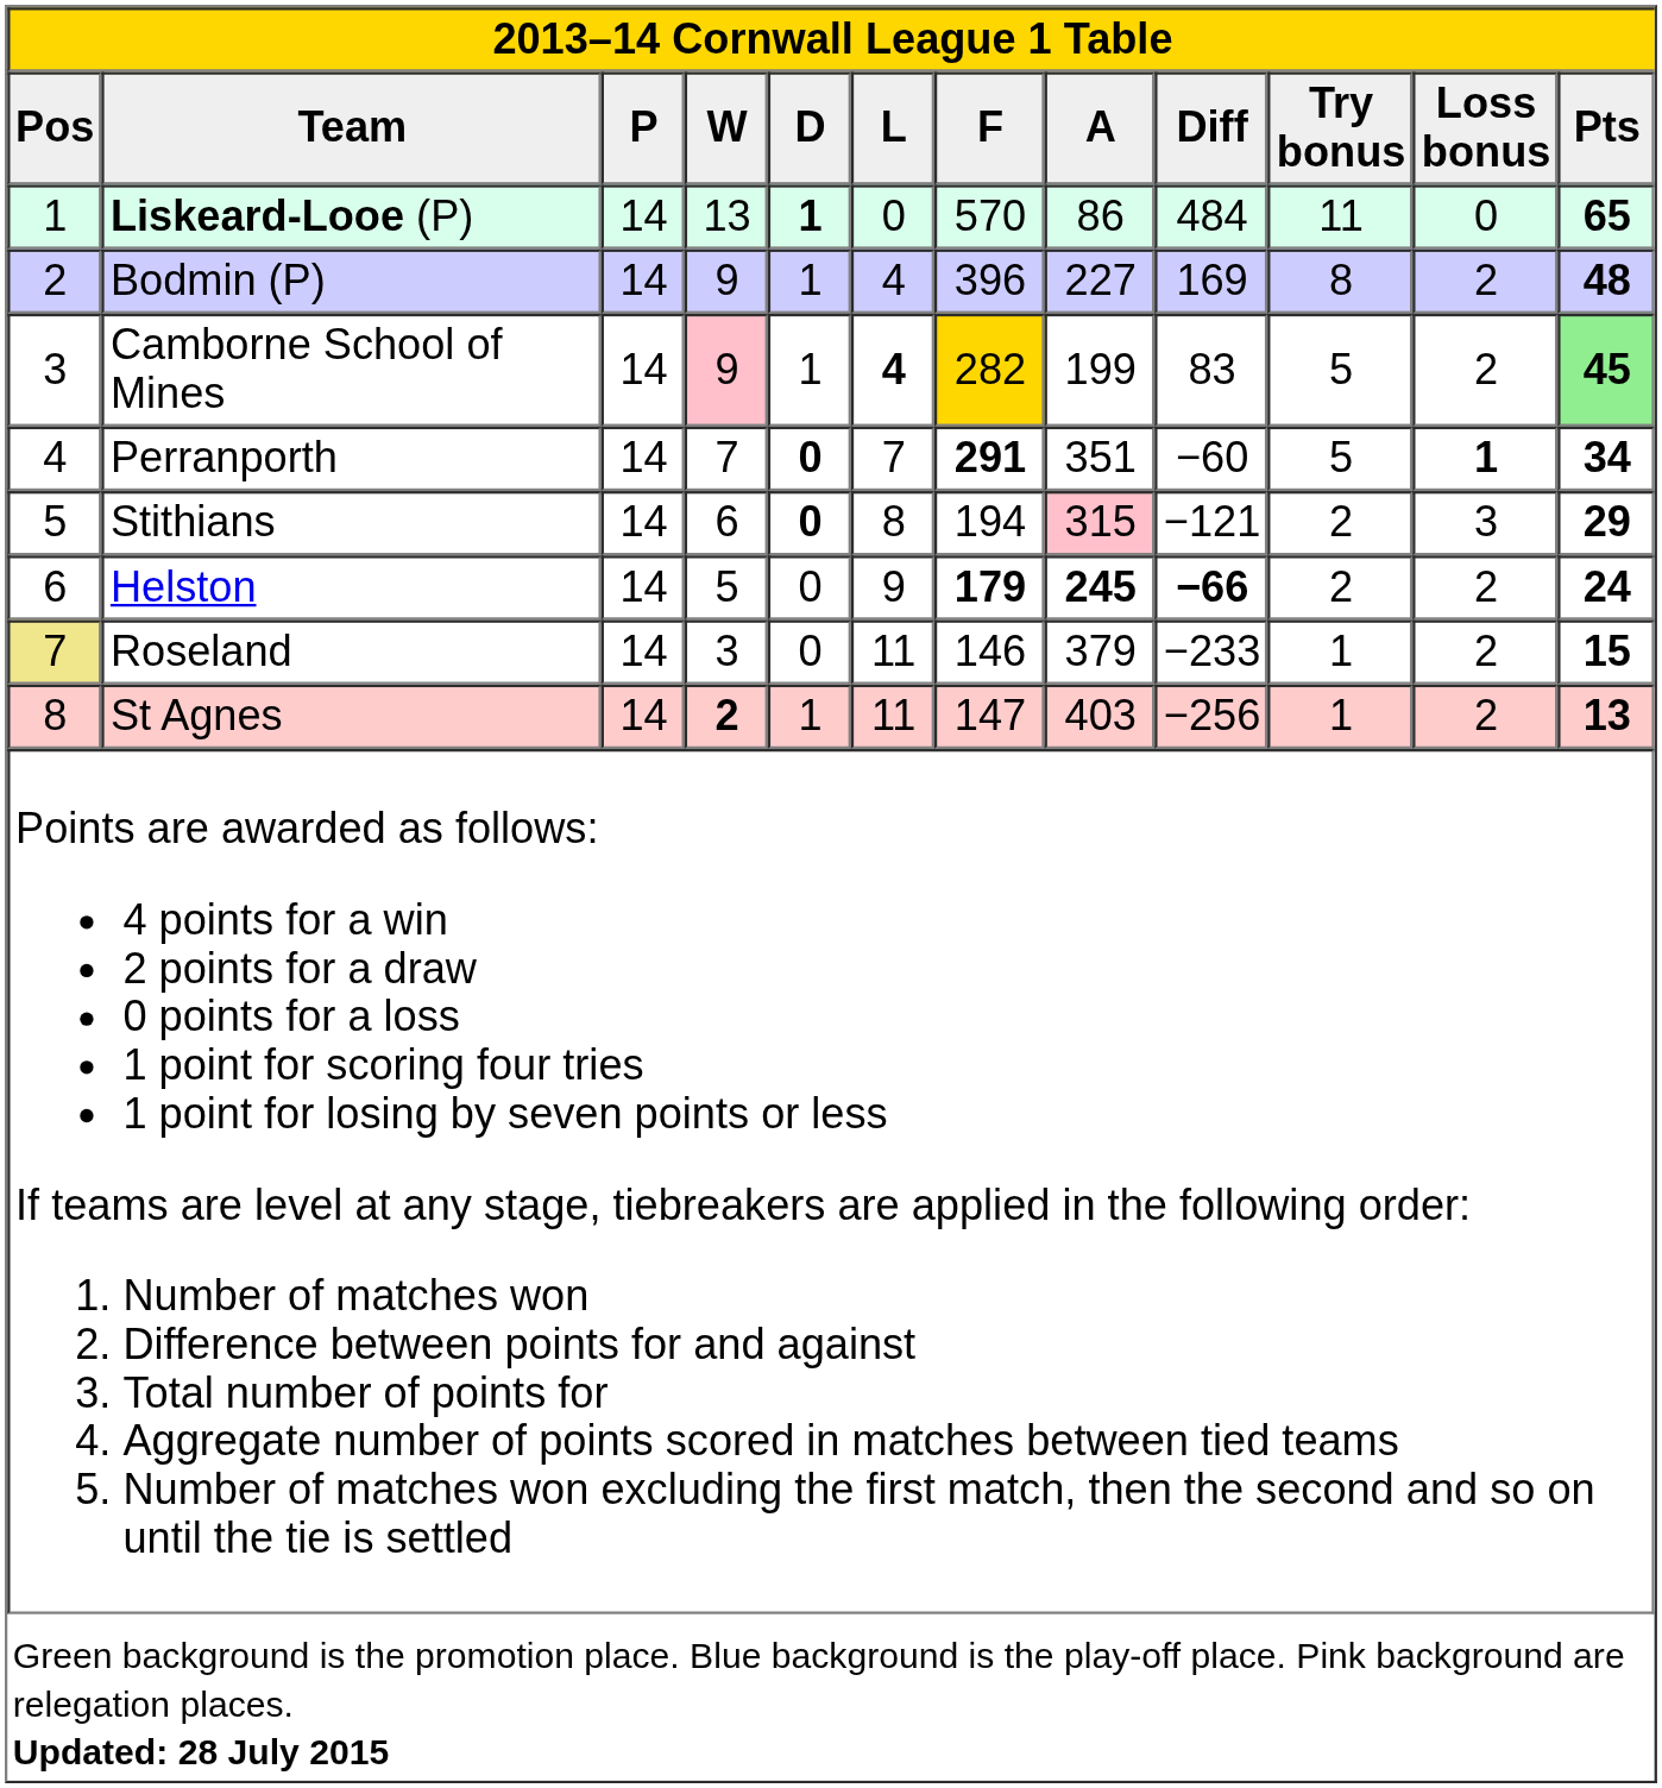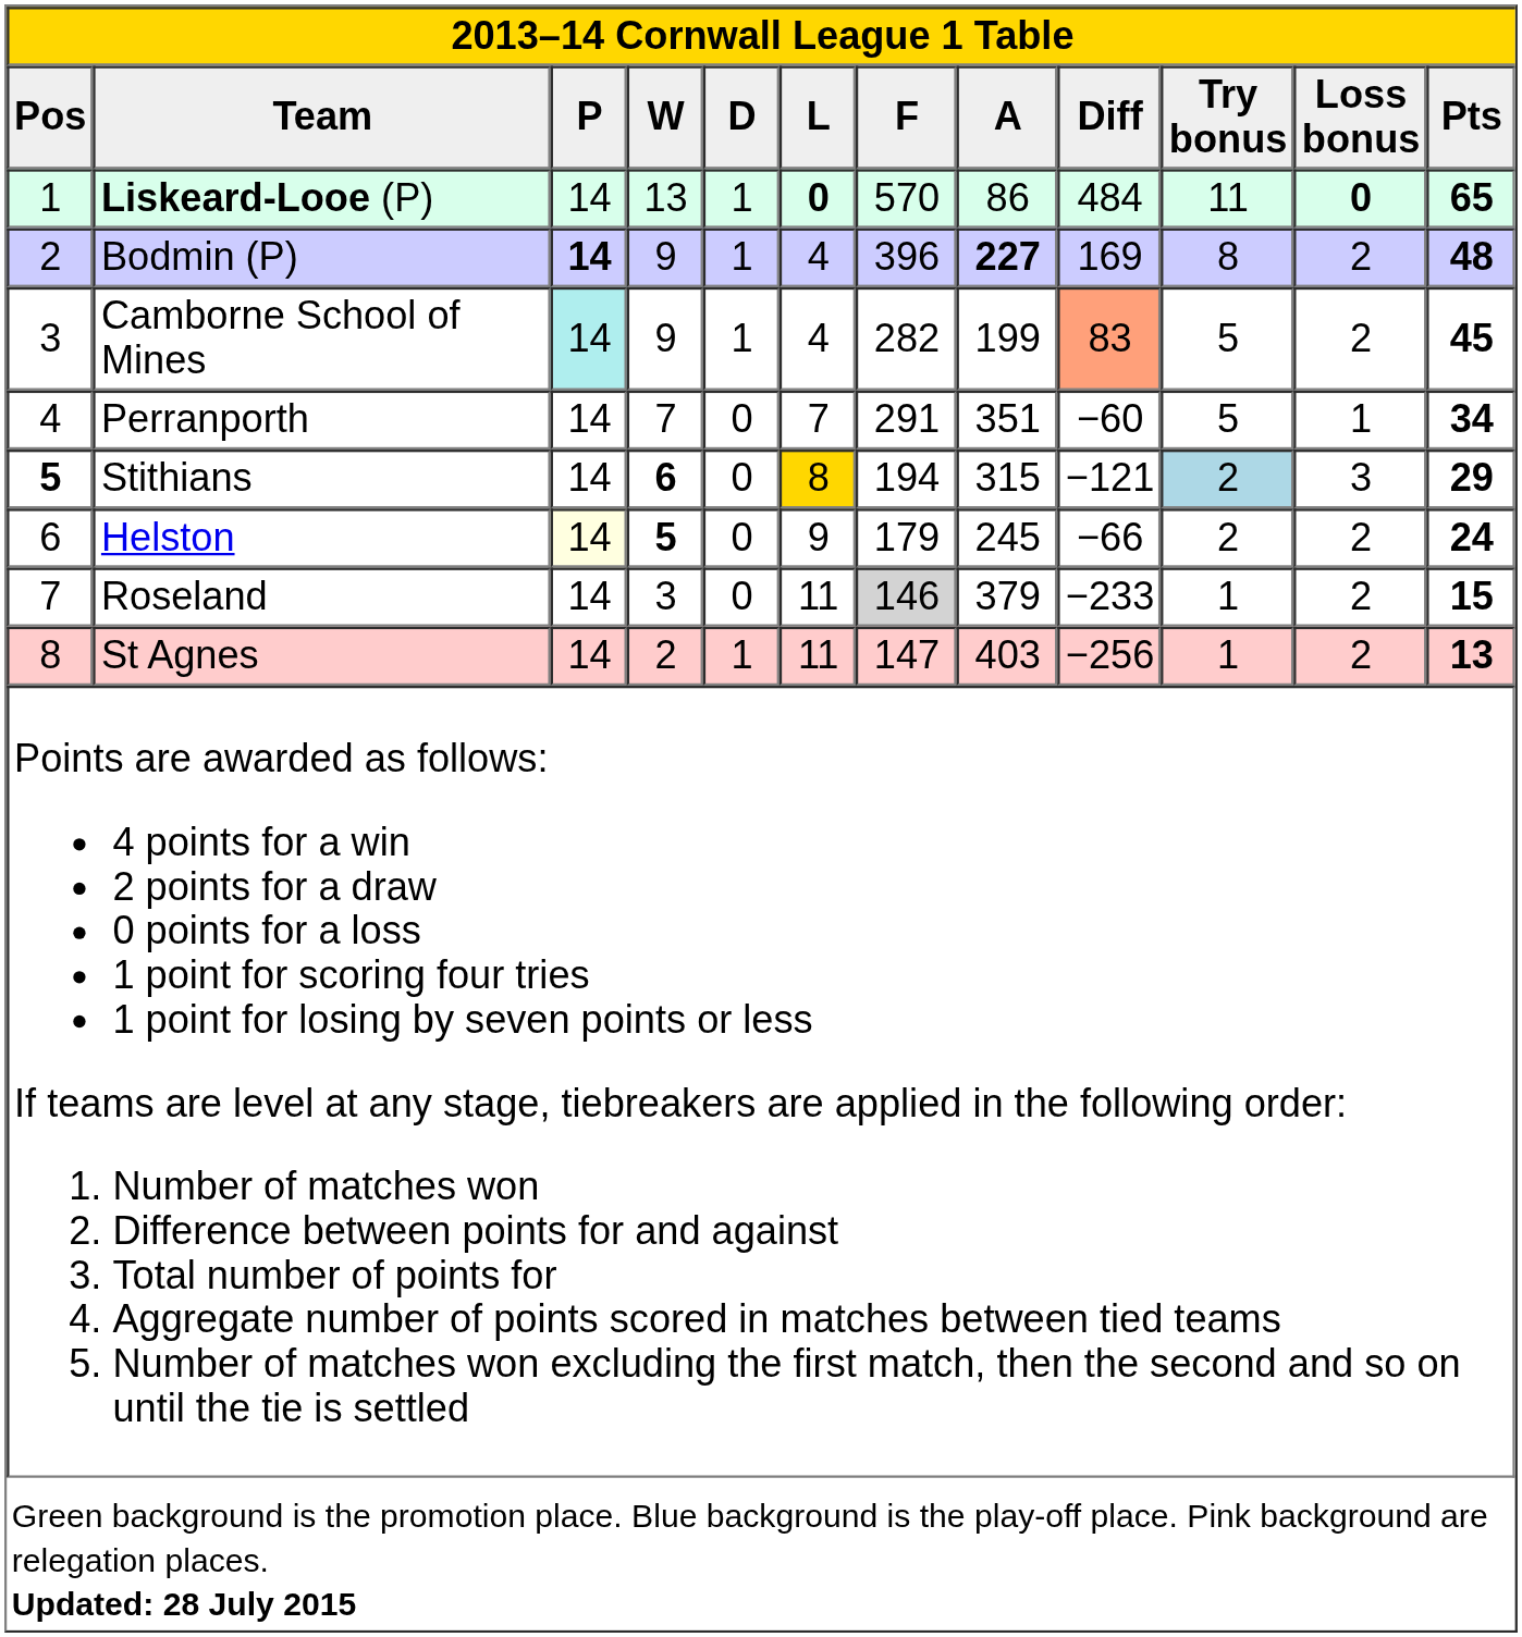Liskeard-Looe (P) | 2013–14 Cornwall League 1 Table / D: bold -> normal
Liskeard-Looe (P) | 2013–14 Cornwall League 1 Table / L: normal -> bold
Liskeard-Looe (P) | 2013–14 Cornwall League 1 Table / Loss bonus: normal -> bold
Bodmin (P) | 2013–14 Cornwall League 1 Table / P: normal -> bold
Bodmin (P) | 2013–14 Cornwall League 1 Table / A: normal -> bold
Camborne School of Mines | 2013–14 Cornwall League 1 Table / P: no background -> paleturquoise background
Camborne School of Mines | 2013–14 Cornwall League 1 Table / W: pink background -> no background
Camborne School of Mines | 2013–14 Cornwall League 1 Table / L: bold -> normal
Camborne School of Mines | 2013–14 Cornwall League 1 Table / F: gold background -> no background
Camborne School of Mines | 2013–14 Cornwall League 1 Table / Diff: no background -> lightsalmon background
Camborne School of Mines | 2013–14 Cornwall League 1 Table / Pts: lightgreen background -> no background
Perranporth | 2013–14 Cornwall League 1 Table / D: bold -> normal
Perranporth | 2013–14 Cornwall League 1 Table / F: bold -> normal
Perranporth | 2013–14 Cornwall League 1 Table / Loss bonus: bold -> normal
Stithians | 2013–14 Cornwall League 1 Table / Pos: normal -> bold
Stithians | 2013–14 Cornwall League 1 Table / W: normal -> bold
Stithians | 2013–14 Cornwall League 1 Table / D: bold -> normal
Stithians | 2013–14 Cornwall League 1 Table / L: no background -> gold background
Stithians | 2013–14 Cornwall League 1 Table / A: pink background -> no background
Stithians | 2013–14 Cornwall League 1 Table / Try bonus: no background -> lightblue background
Helston | 2013–14 Cornwall League 1 Table / P: no background -> lightyellow background
Helston | 2013–14 Cornwall League 1 Table / W: normal -> bold
Helston | 2013–14 Cornwall League 1 Table / F: bold -> normal
Helston | 2013–14 Cornwall League 1 Table / A: bold -> normal
Helston | 2013–14 Cornwall League 1 Table / Diff: bold -> normal
Roseland | 2013–14 Cornwall League 1 Table / Pos: khaki background -> no background
Roseland | 2013–14 Cornwall League 1 Table / F: no background -> lightgrey background
St Agnes | 2013–14 Cornwall League 1 Table / W: bold -> normal
